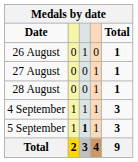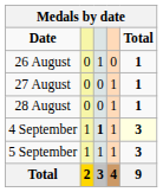4 September | column 3: normal -> bold
4 September | Total: no background -> lightyellow background
5 September | column 3: bold -> normal
